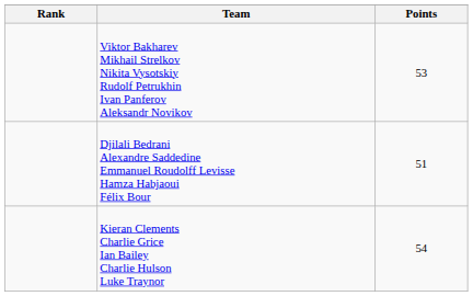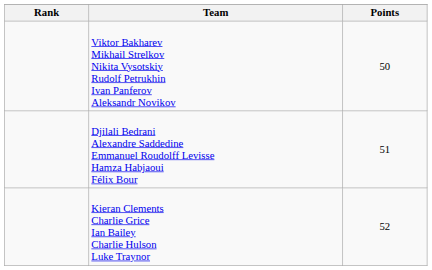row 2 | Points: 53 -> 50
row 4 | Points: 54 -> 52
